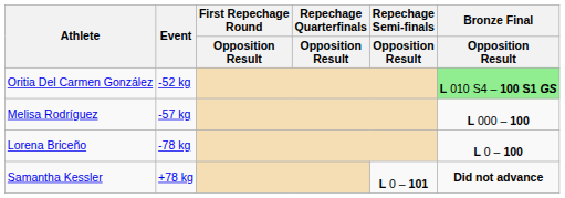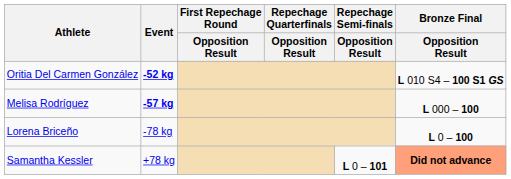Oritia Del Carmen González | Event: normal -> bold
Oritia Del Carmen González | Bronze Final / Opposition Result: lightgreen background -> no background
Melisa Rodríguez | Event: normal -> bold
Samantha Kessler | Bronze Final / Opposition Result: no background -> lightsalmon background
